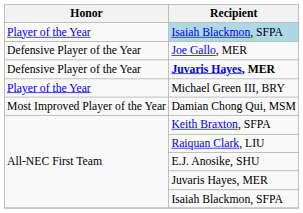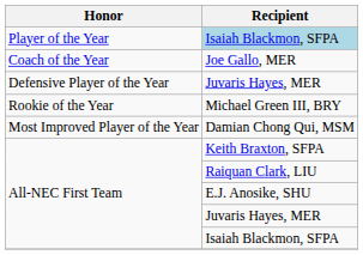row 3 | Honor: Defensive Player of the Year -> Coach of the Year
row 4 | Recipient: bold -> normal
row 5 | Honor: Player of the Year -> Rookie of the Year
